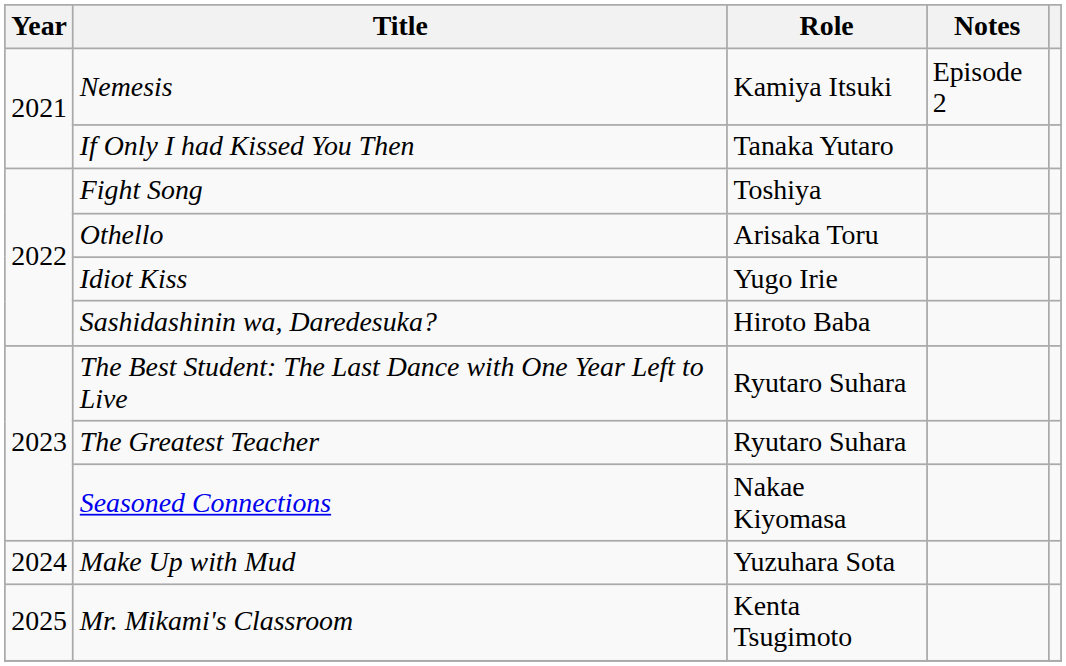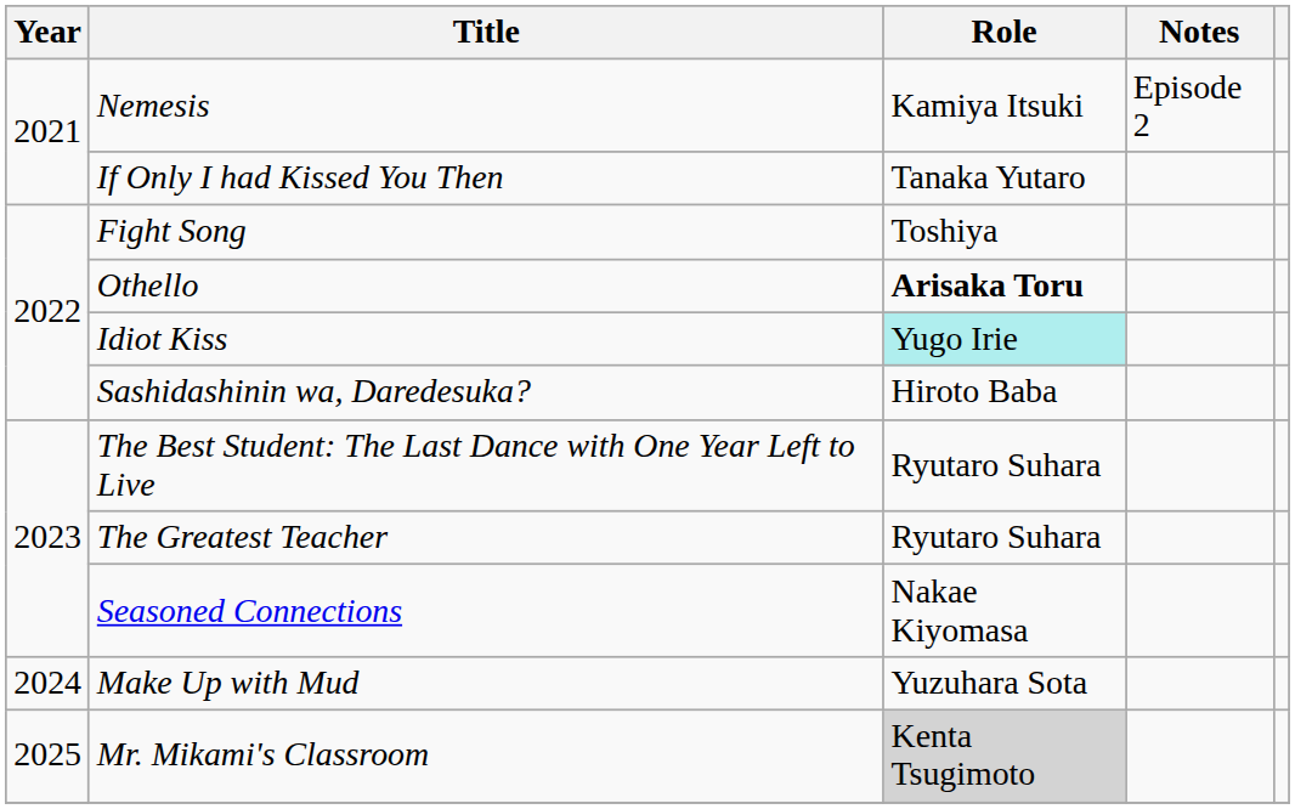Othello | Role: normal -> bold
Idiot Kiss | Role: no background -> paleturquoise background
Mr. Mikami's Classroom | Role: no background -> lightgrey background
